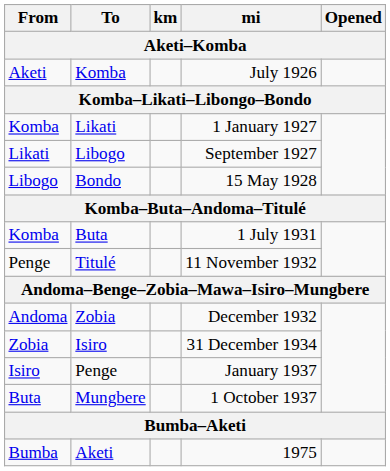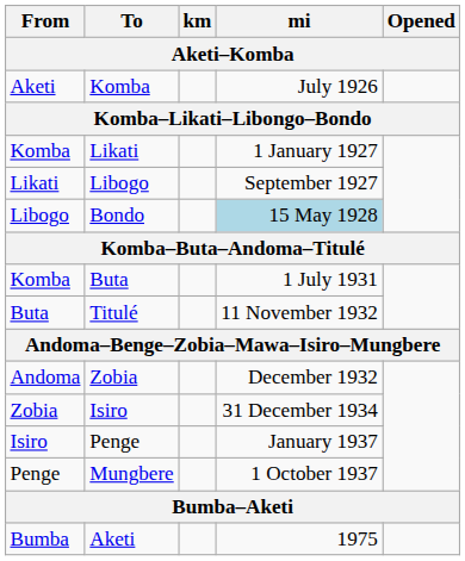Bondo | mi: no background -> lightblue background
Titulé | From: Penge -> Buta
Mungbere | From: Buta -> Penge
